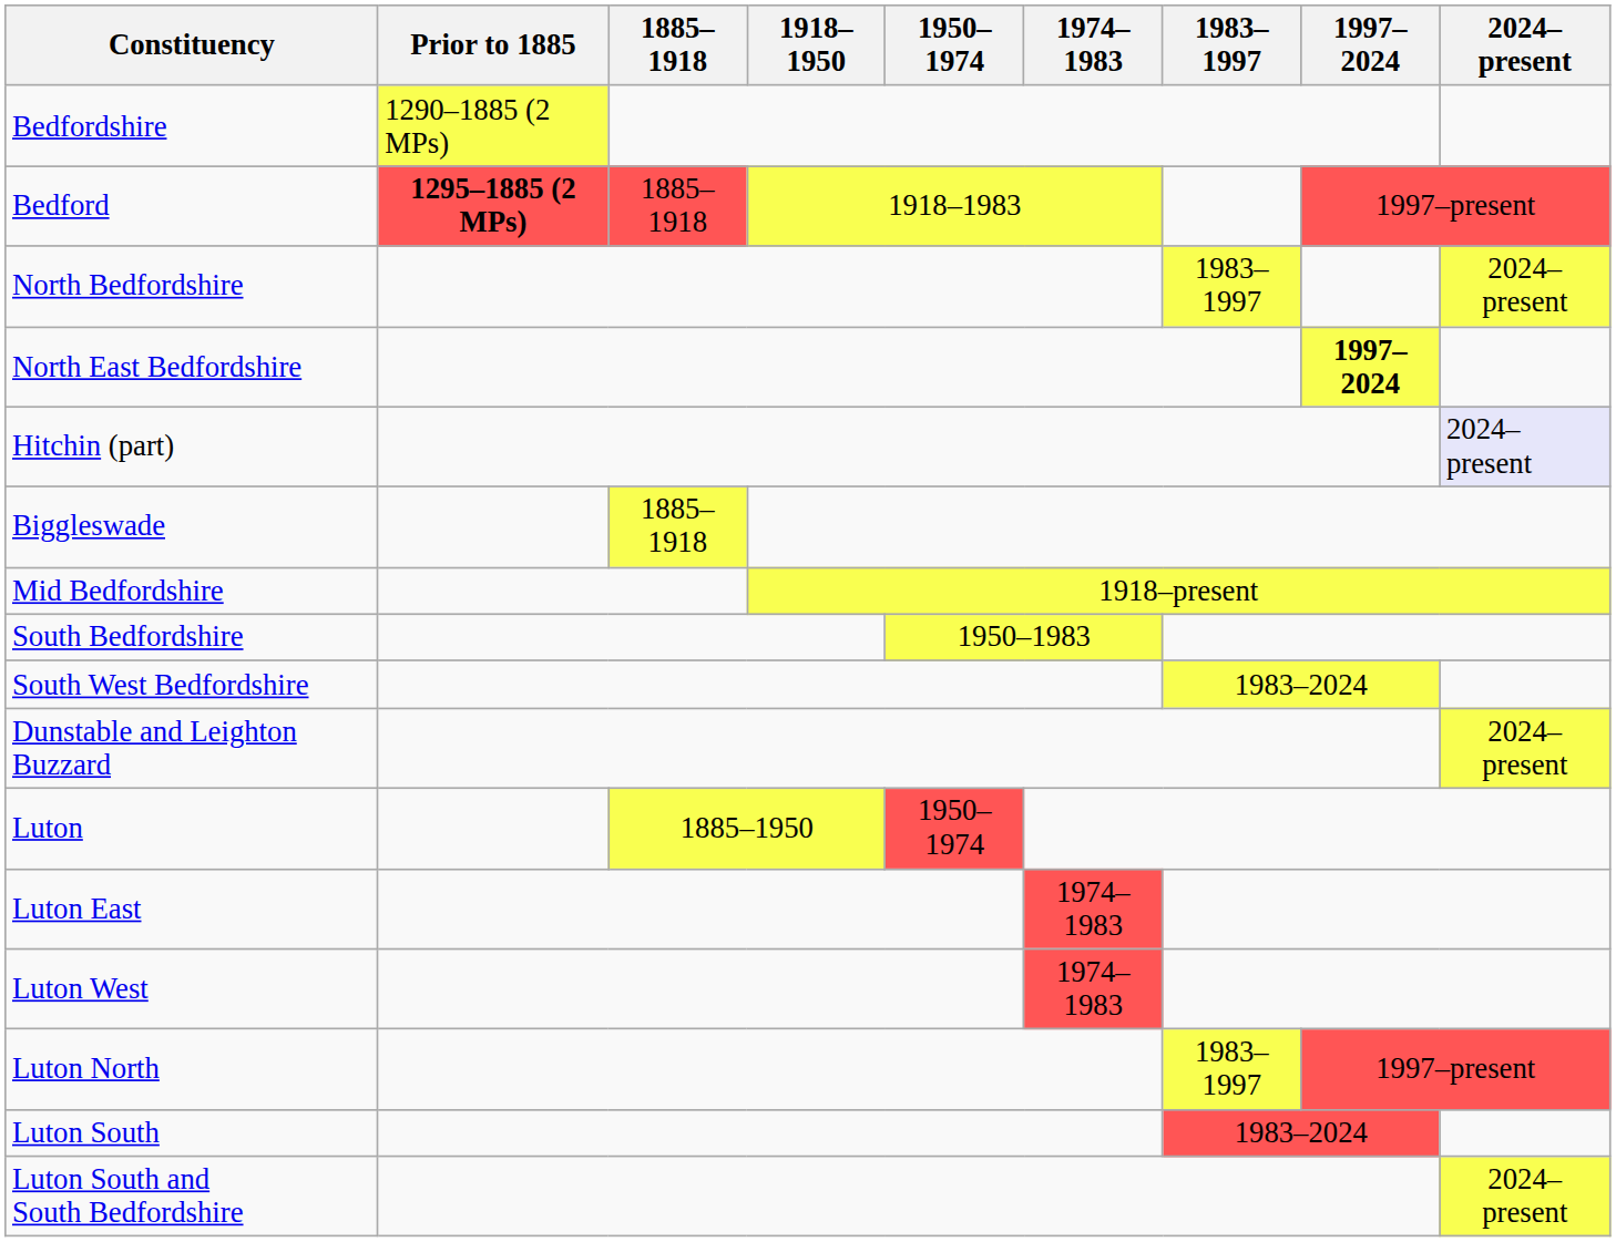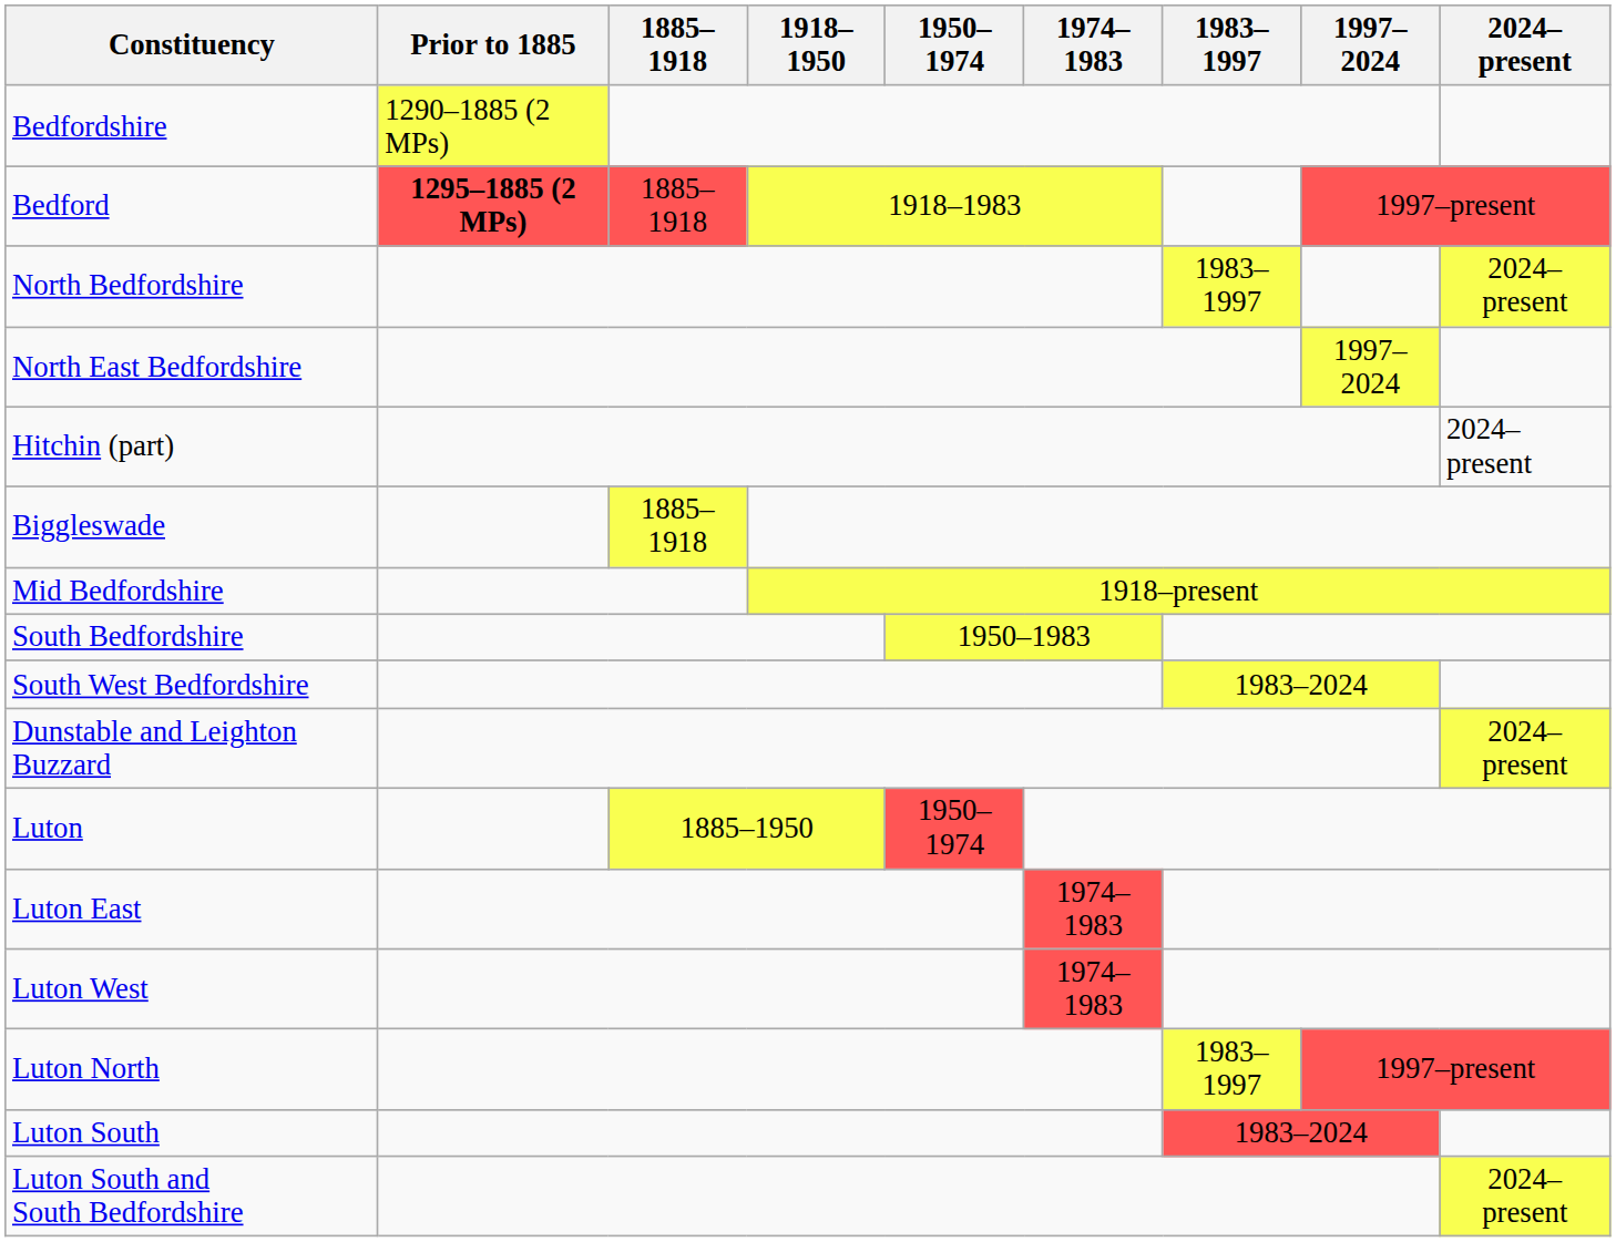North East Bedfordshire | 1997–2024: bold -> normal
Hitchin (part) | 2024–present: lavender background -> no background
